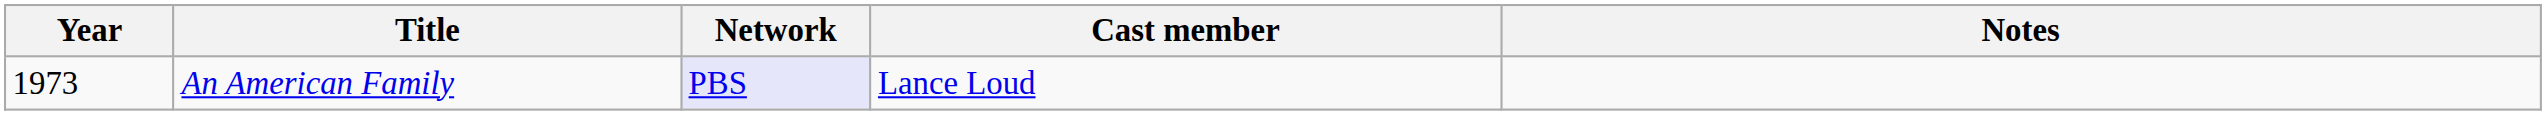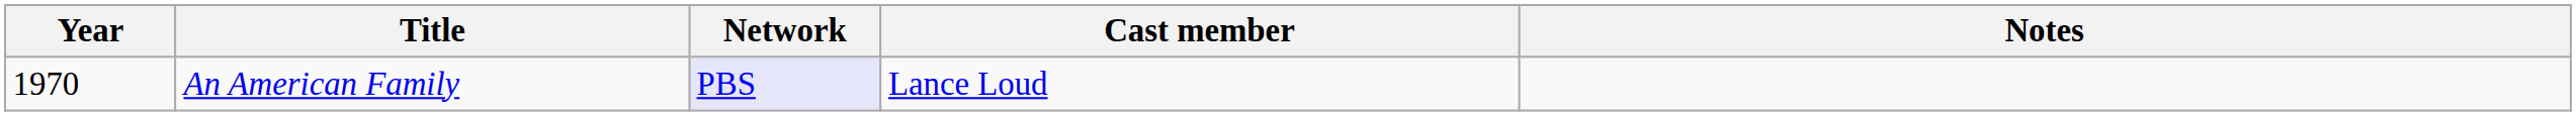An American Family | Year: 1973 -> 1970
